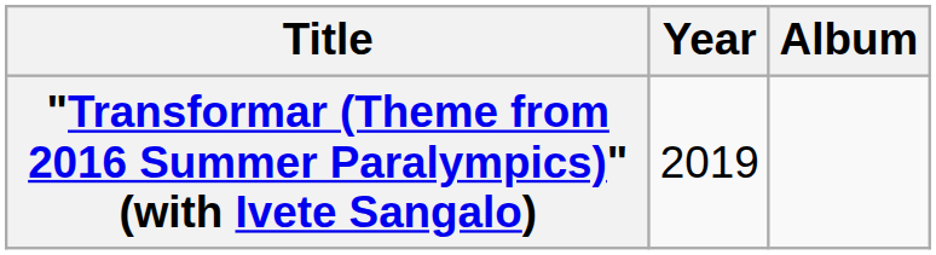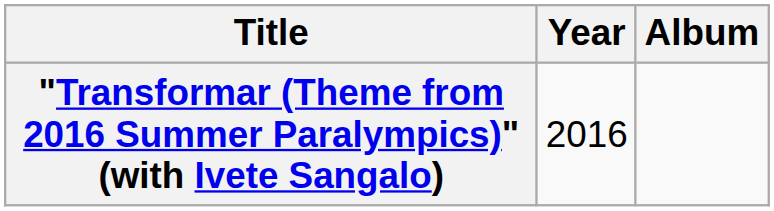row 2 | Year: 2019 -> 2016
